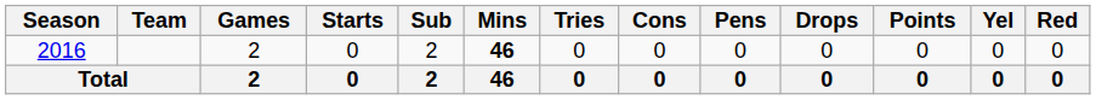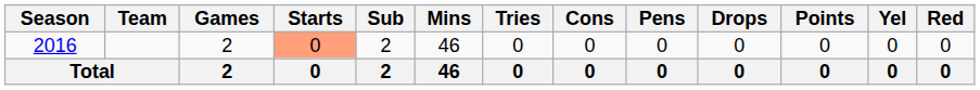2016 | Starts: no background -> lightsalmon background
2016 | Mins: bold -> normal
